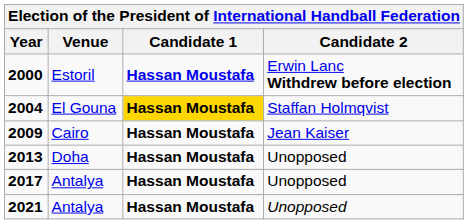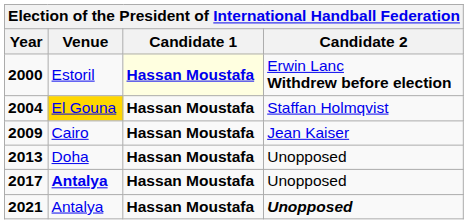2000 | Candidate 1: no background -> lightyellow background
2004 | Venue: no background -> gold background
2004 | Candidate 1: gold background -> no background
2017 | Venue: normal -> bold
2021 | Candidate 2: normal -> bold
